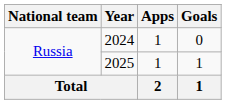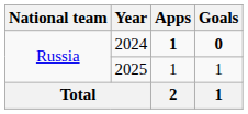2024 | Apps: normal -> bold
2024 | Goals: normal -> bold
